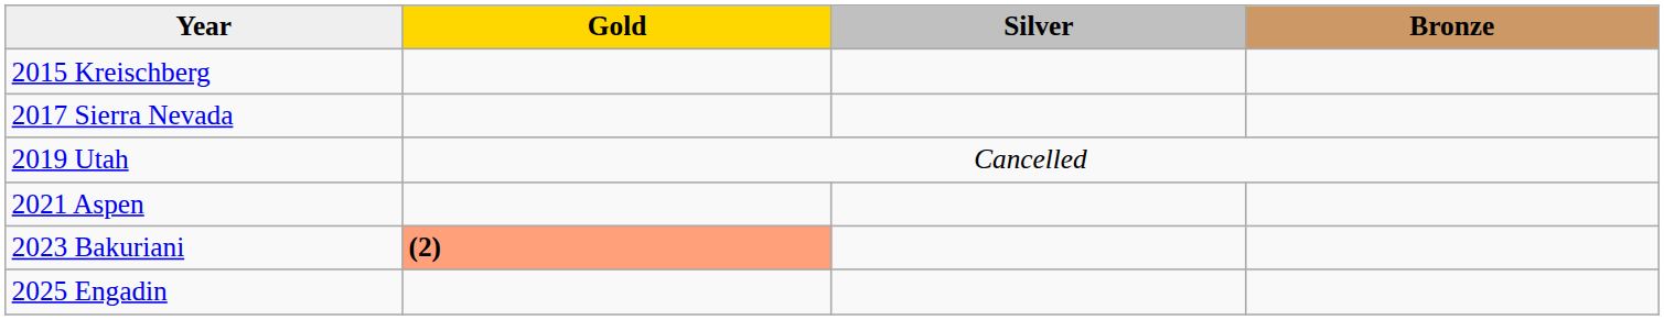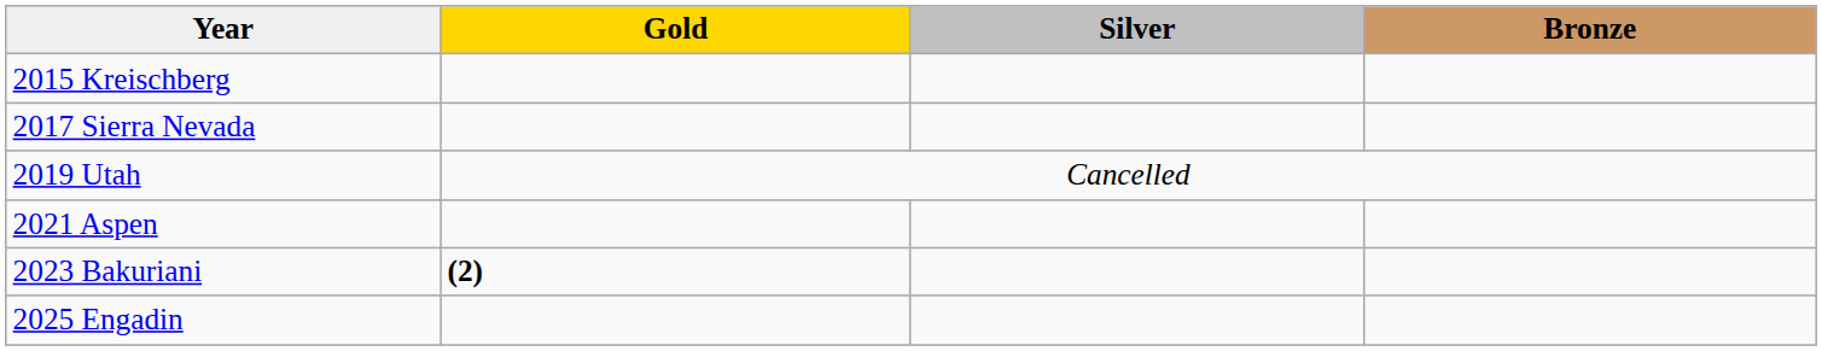2023 Bakuriani | Gold: lightsalmon background -> no background
